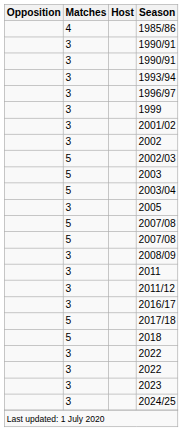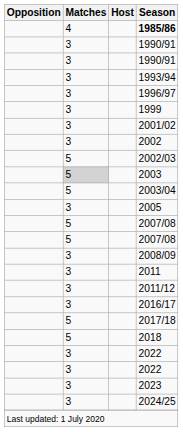1985/86 | Season: normal -> bold
2003 | Matches: no background -> lightgrey background
